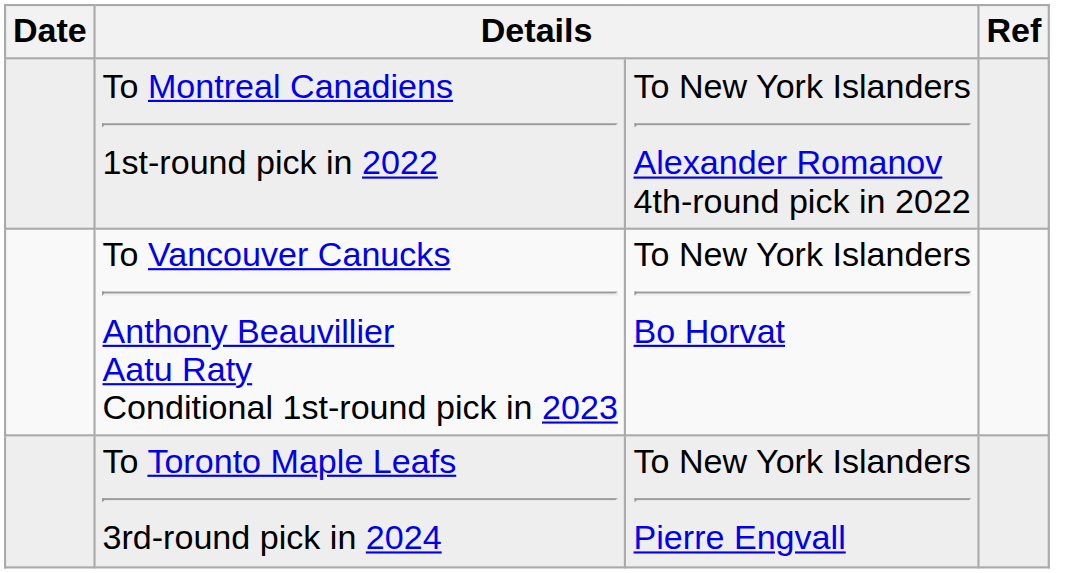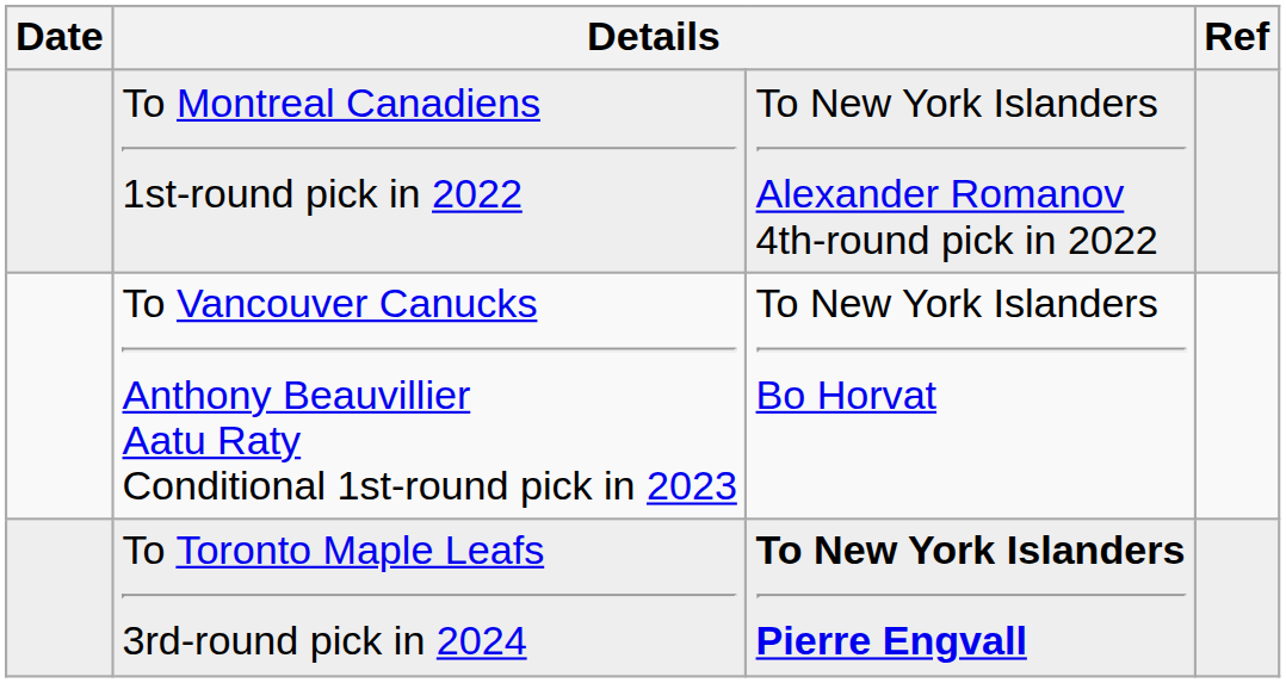To Toronto Maple Leafs 3rd-round pick in 2024 | column 3: normal -> bold
